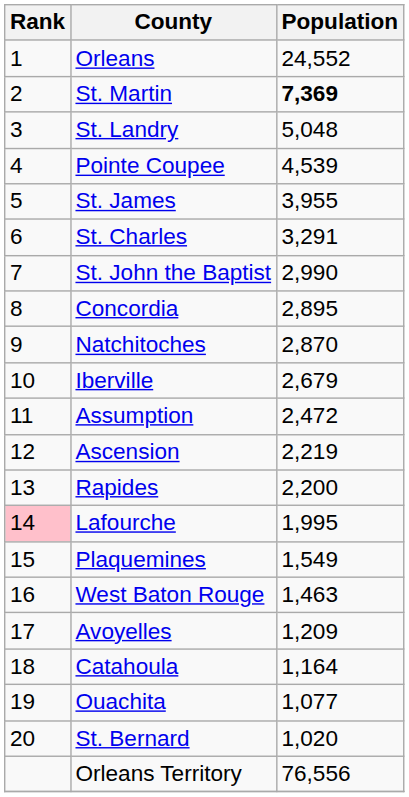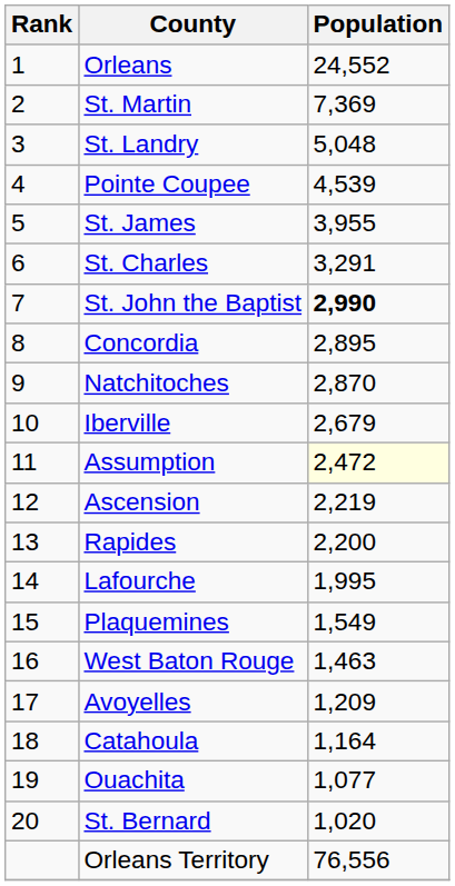St. Martin | Population: bold -> normal
St. John the Baptist | Population: normal -> bold
Assumption | Population: no background -> lightyellow background
Lafourche | Rank: pink background -> no background
